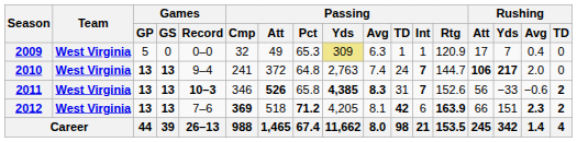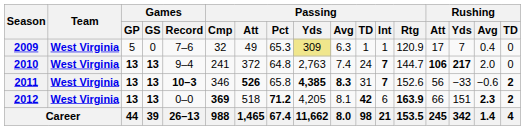2009 | Games / Record: 0–0 -> 7–6
2012 | Games / Record: 7–6 -> 0–0
